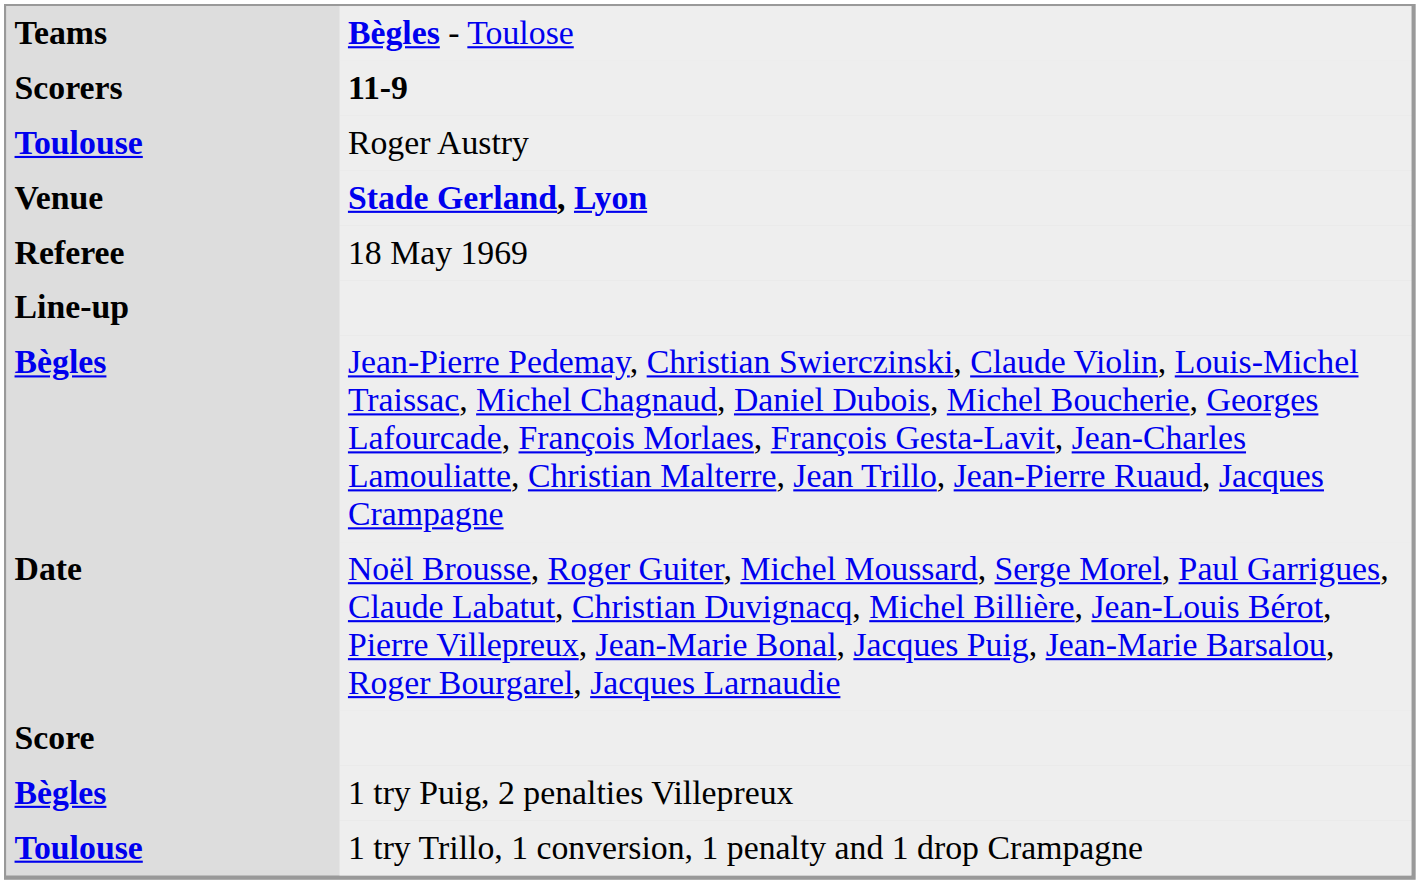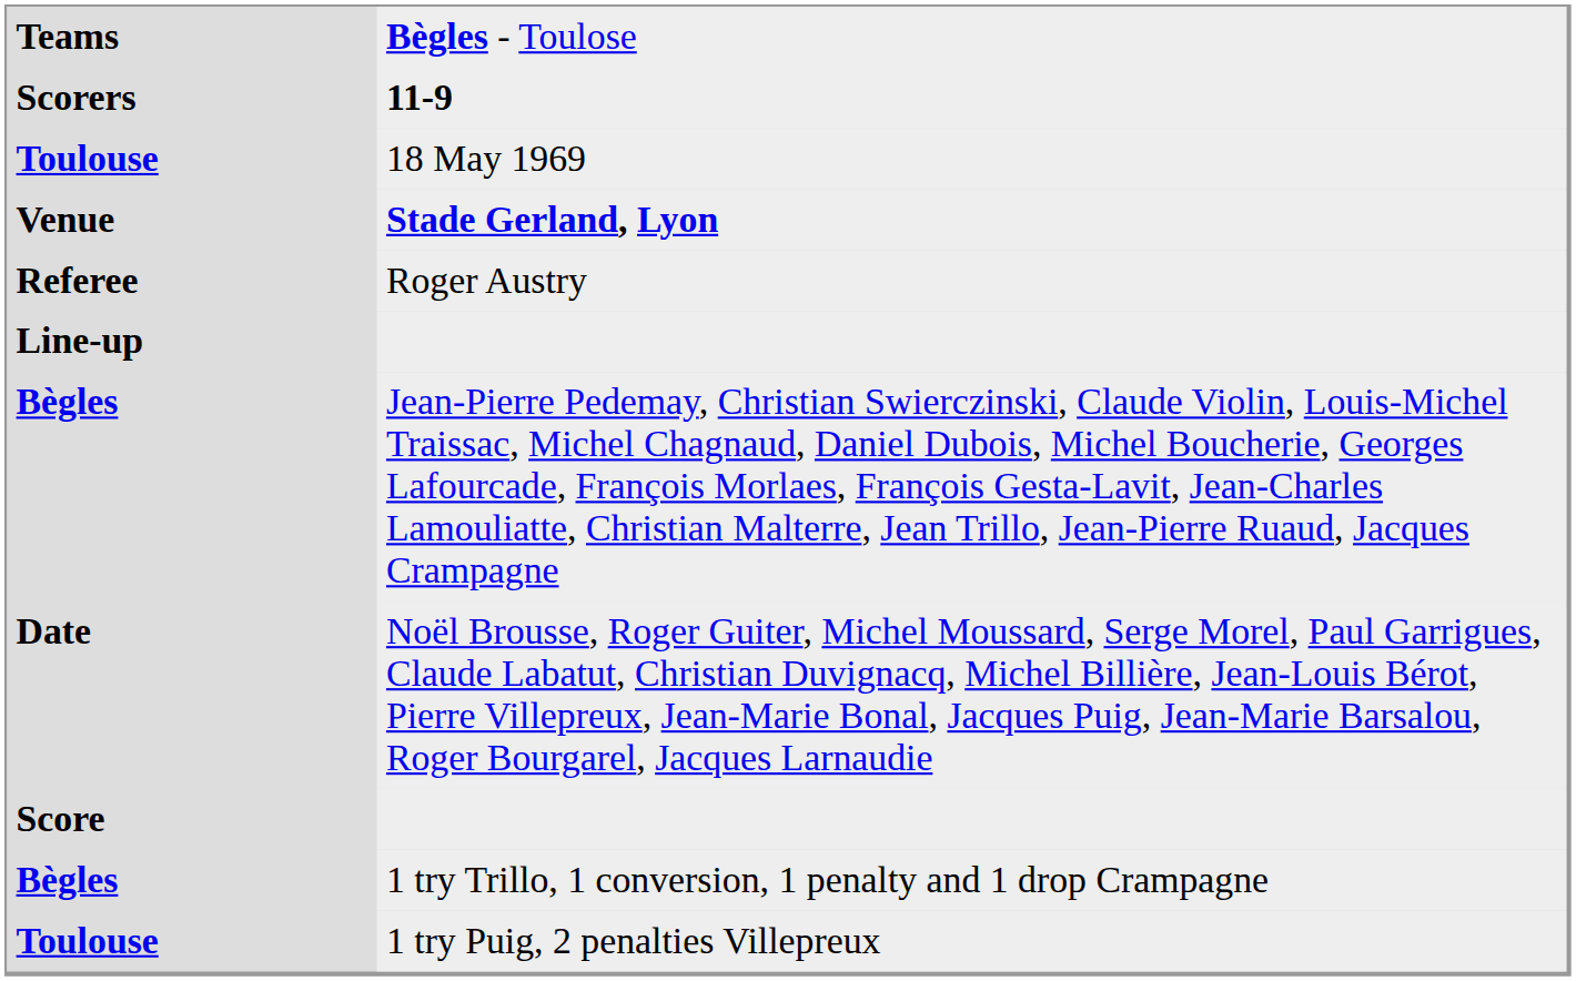row 3 | column 2: Roger Austry -> 18 May 1969
row 5 | column 2: 18 May 1969 -> Roger Austry
row 10 | column 2: 1 try Puig, 2 penalties Villepreux -> 1 try Trillo, 1 conversion, 1 penalty and 1 drop Crampagne
row 11 | column 2: 1 try Trillo, 1 conversion, 1 penalty and 1 drop Crampagne -> 1 try Puig, 2 penalties Villepreux
